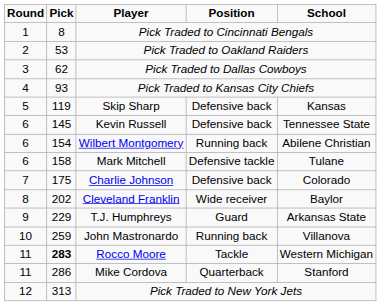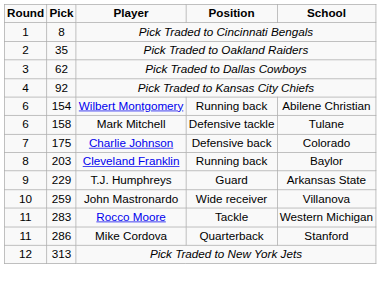Pick Traded to Oakland Raiders | Pick: 53 -> 35
Pick Traded to Kansas City Chiefs | Pick: 93 -> 92
- row: 5 | 119 | Skip Sharp | Defensive back | Kansas
- row: 6 | 145 | Kevin Russell | Defensive back | Tennessee State
Cleveland Franklin | Pick: 202 -> 203
Cleveland Franklin | Position: Wide receiver -> Running back
John Mastronardo | Position: Running back -> Wide receiver
Rocco Moore | Pick: bold -> normal
